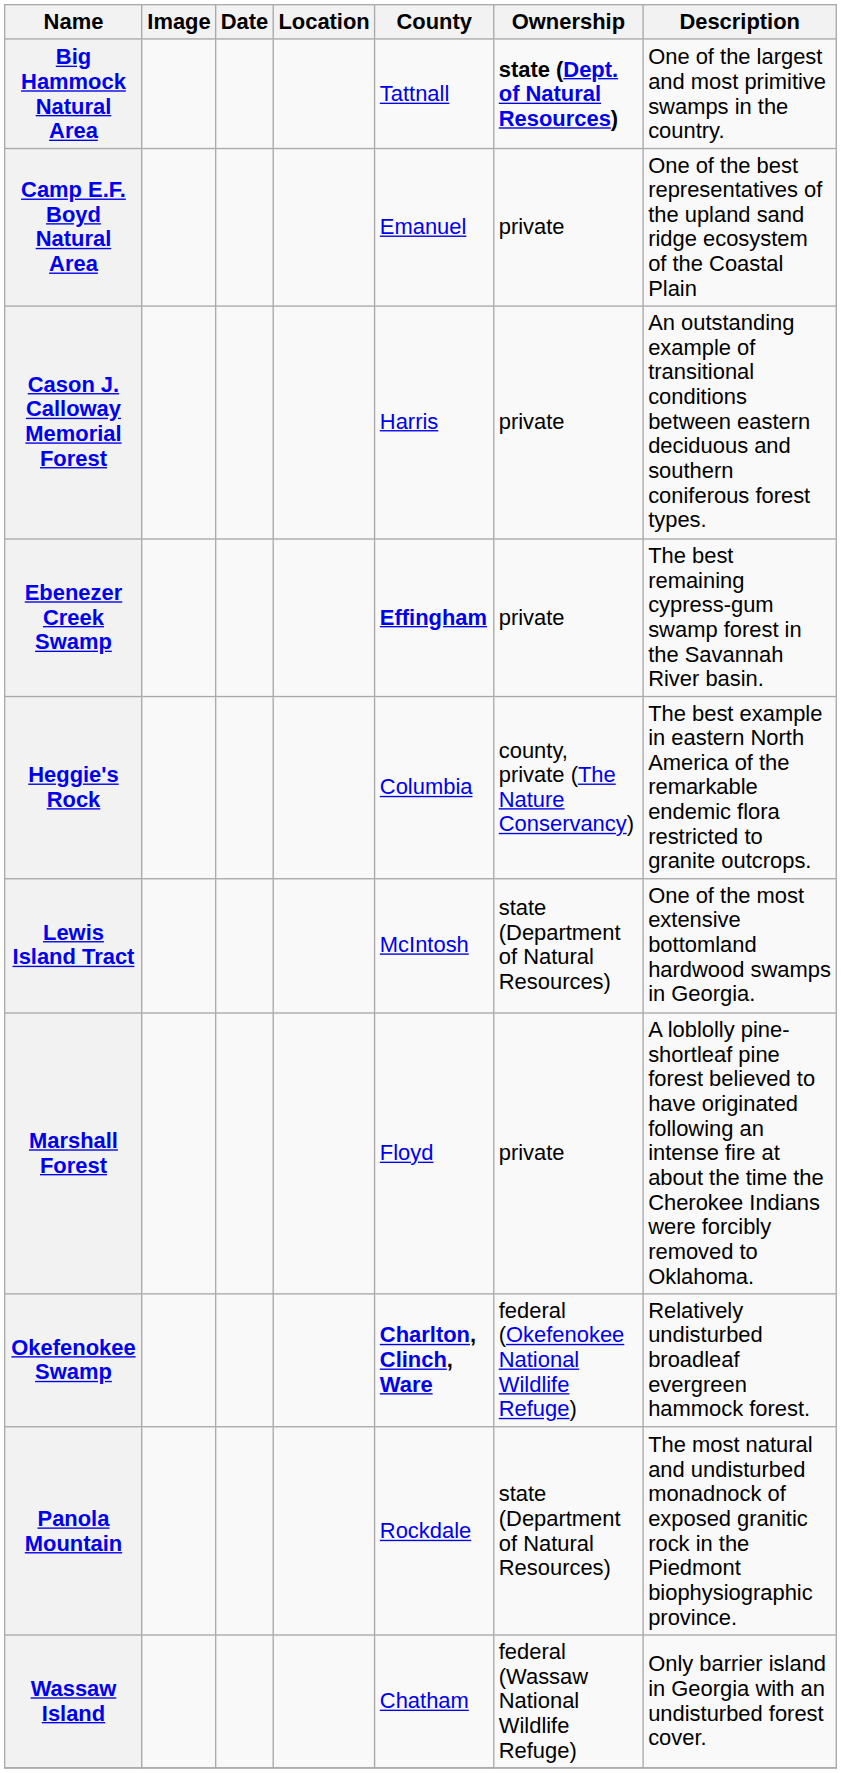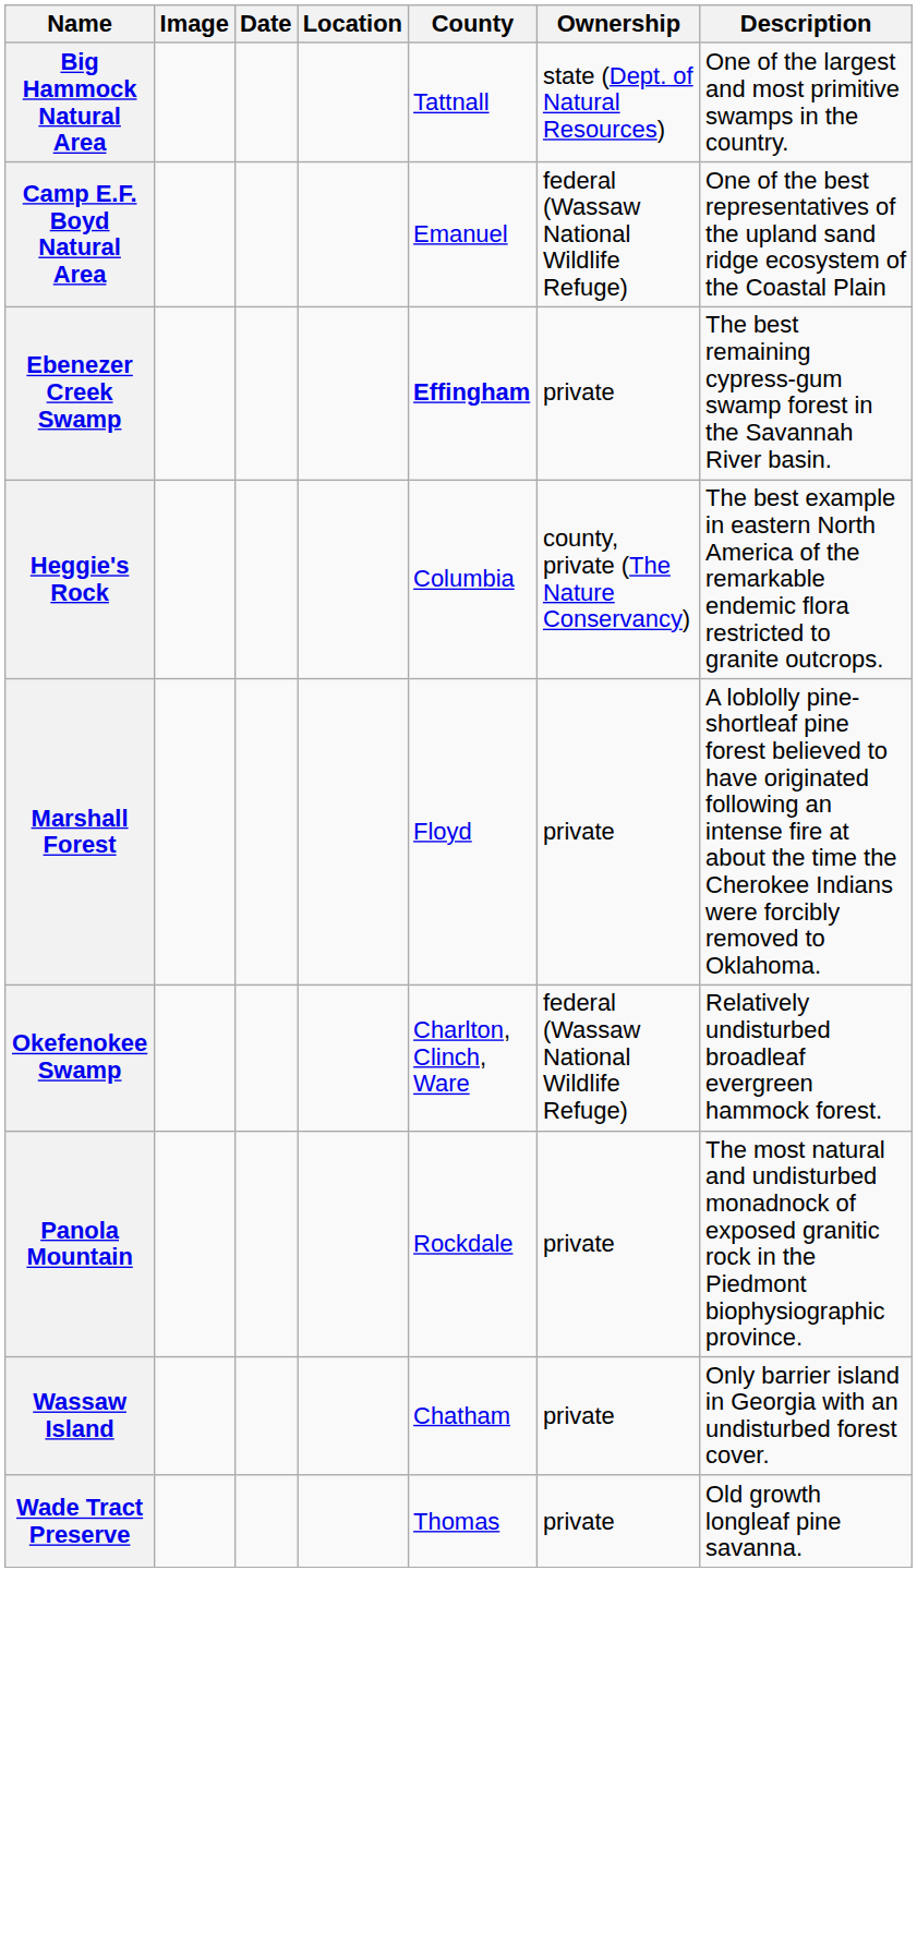Big Hammock Natural Area | Ownership: bold -> normal
Camp E.F. Boyd Natural Area | Ownership: private -> federal (Wassaw National Wildlife Refuge)
- row: Cason J. Calloway Memorial Forest | Harris | private | An outstanding example of transitional conditions between eastern deciduous and southern coniferous forest types.
- row: Lewis Island Tract | McIntosh | state (Department of Natural Resources) | One of the most extensive bottomland hardwood swamps in Georgia.
Okefenokee Swamp | County: bold -> normal
Okefenokee Swamp | Ownership: federal (Okefenokee National Wildlife Refuge) -> federal (Wassaw National Wildlife Refuge)
Panola Mountain | Ownership: state (Department of Natural Resources) -> private
Wassaw Island | Ownership: federal (Wassaw National Wildlife Refuge) -> private
+ row: Wade Tract Preserve | Thomas | private | Old growth longleaf pine savanna.
